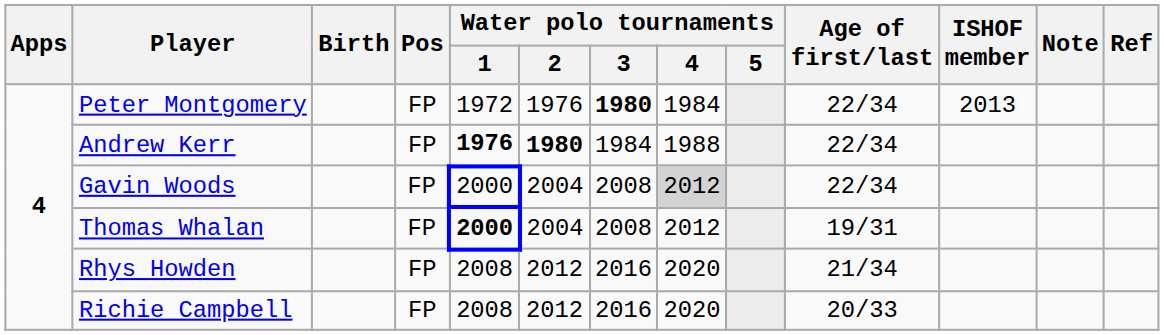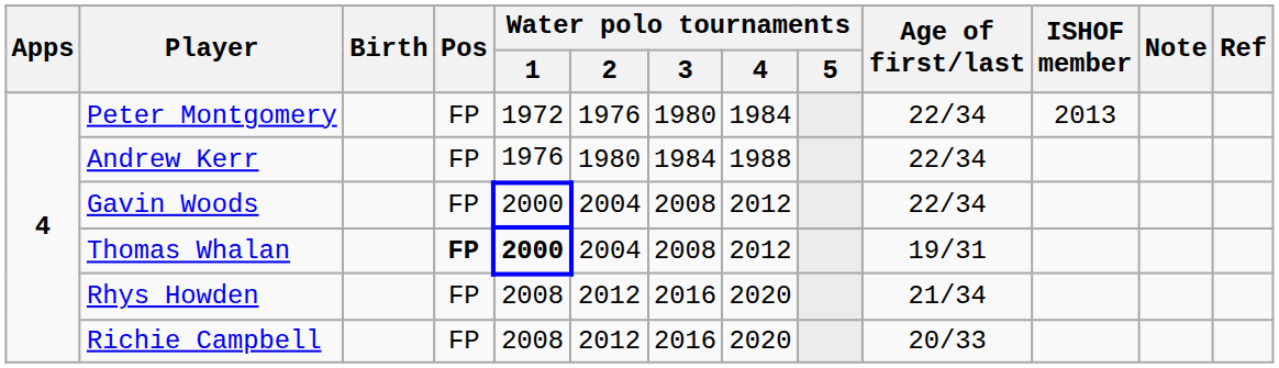Peter Montgomery | Water polo tournaments / 3: bold -> normal
Andrew Kerr | Water polo tournaments / 1: bold -> normal
Andrew Kerr | Water polo tournaments / 2: bold -> normal
Gavin Woods | Water polo tournaments / 4: lightgrey background -> no background
Thomas Whalan | Pos: normal -> bold
